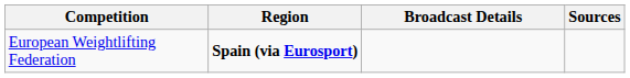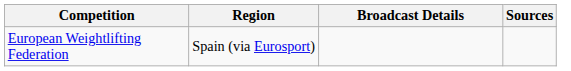European Weightlifting Federation | Region: bold -> normal
